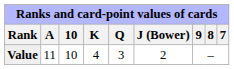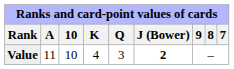Value | J (Bower): normal -> bold
